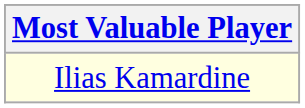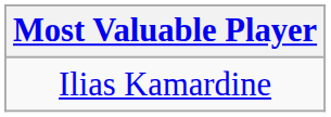row 2 | column 1: lightyellow background -> no background
